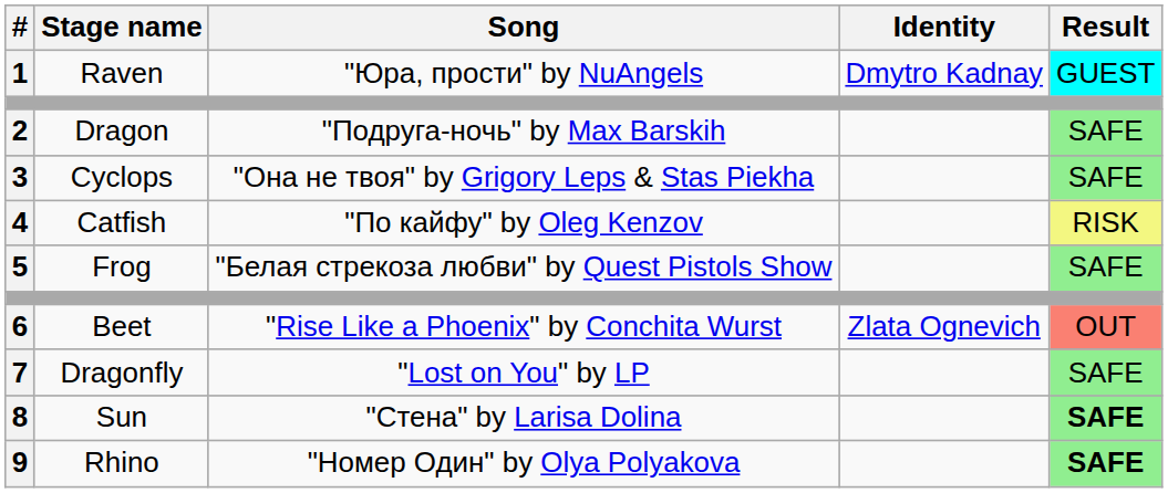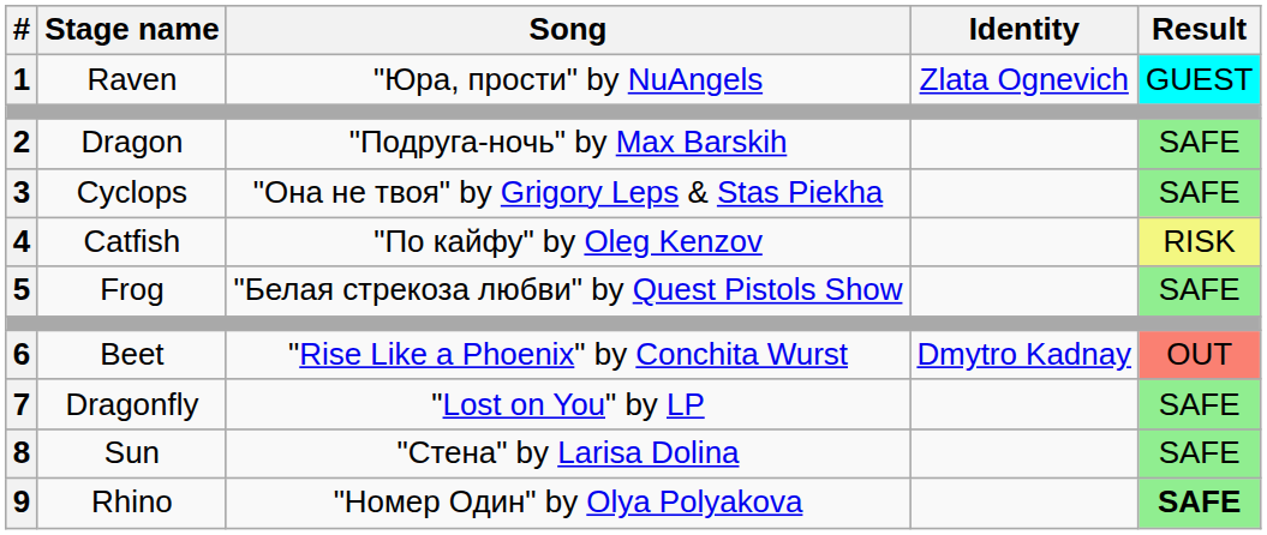Raven | Identity: Dmytro Kadnay -> Zlata Ognevich
Beet | Identity: Zlata Ognevich -> Dmytro Kadnay
Sun | Result: bold -> normal
